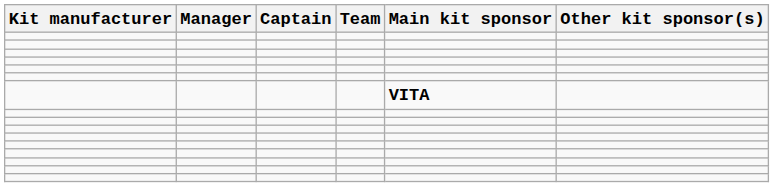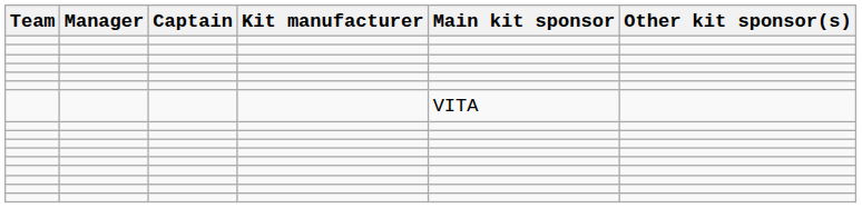columns swapped: Team <-> Kit manufacturer
row 8 | Main kit sponsor: bold -> normal
